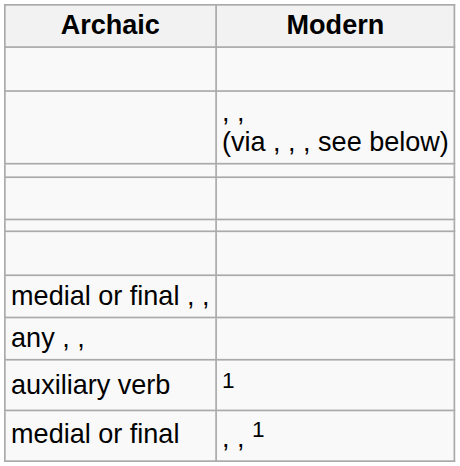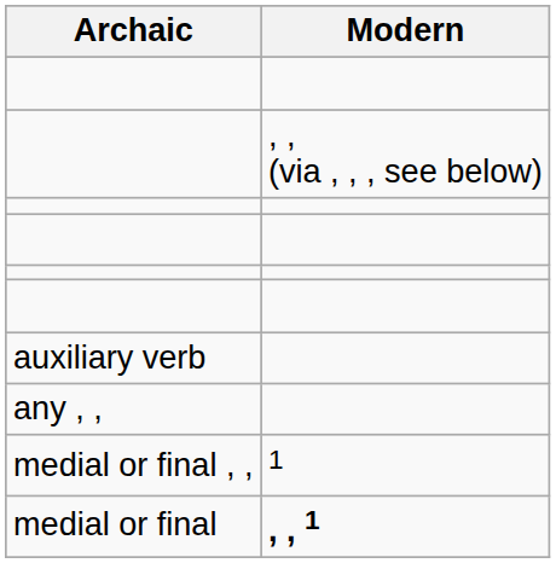row 8 | Archaic: medial or final , , -> auxiliary verb
row 10 | Archaic: auxiliary verb -> medial or final , ,
row 11 | Modern: normal -> bold
